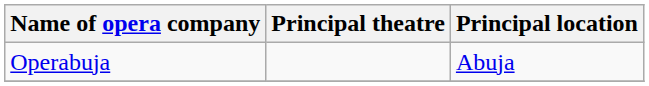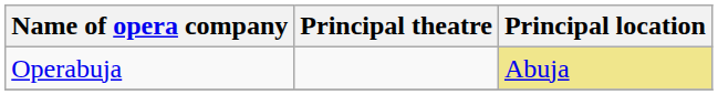Operabuja | Principal location: no background -> khaki background
